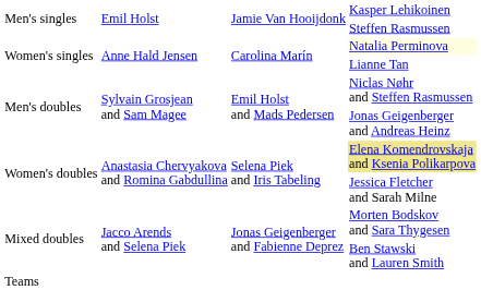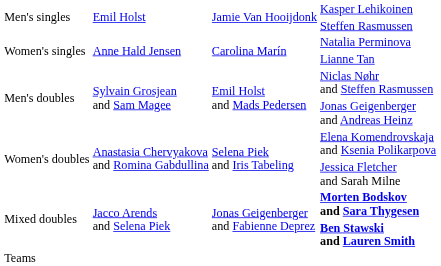Natalia Perminova | column 4: lightyellow background -> no background
Elena Komendrovskaja and Ksenia Polikarpova | column 4: khaki background -> no background
Morten Bodskov and Sara Thygesen | column 4: normal -> bold
Ben Stawski and Lauren Smith | column 4: normal -> bold
